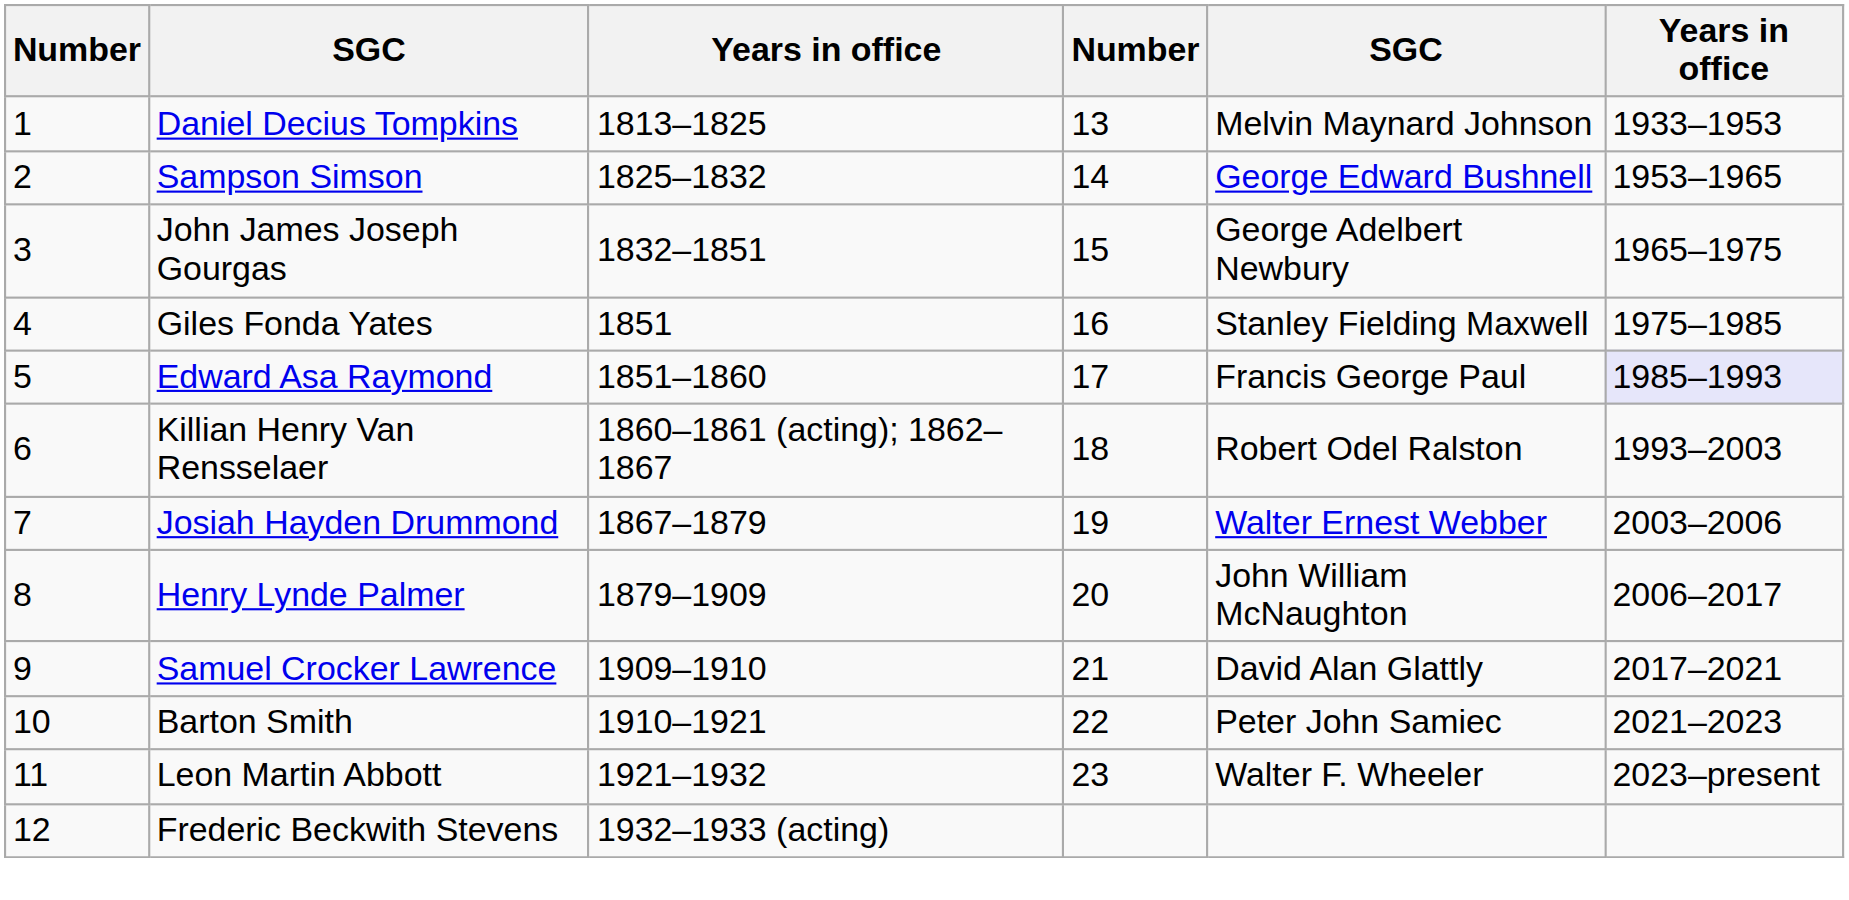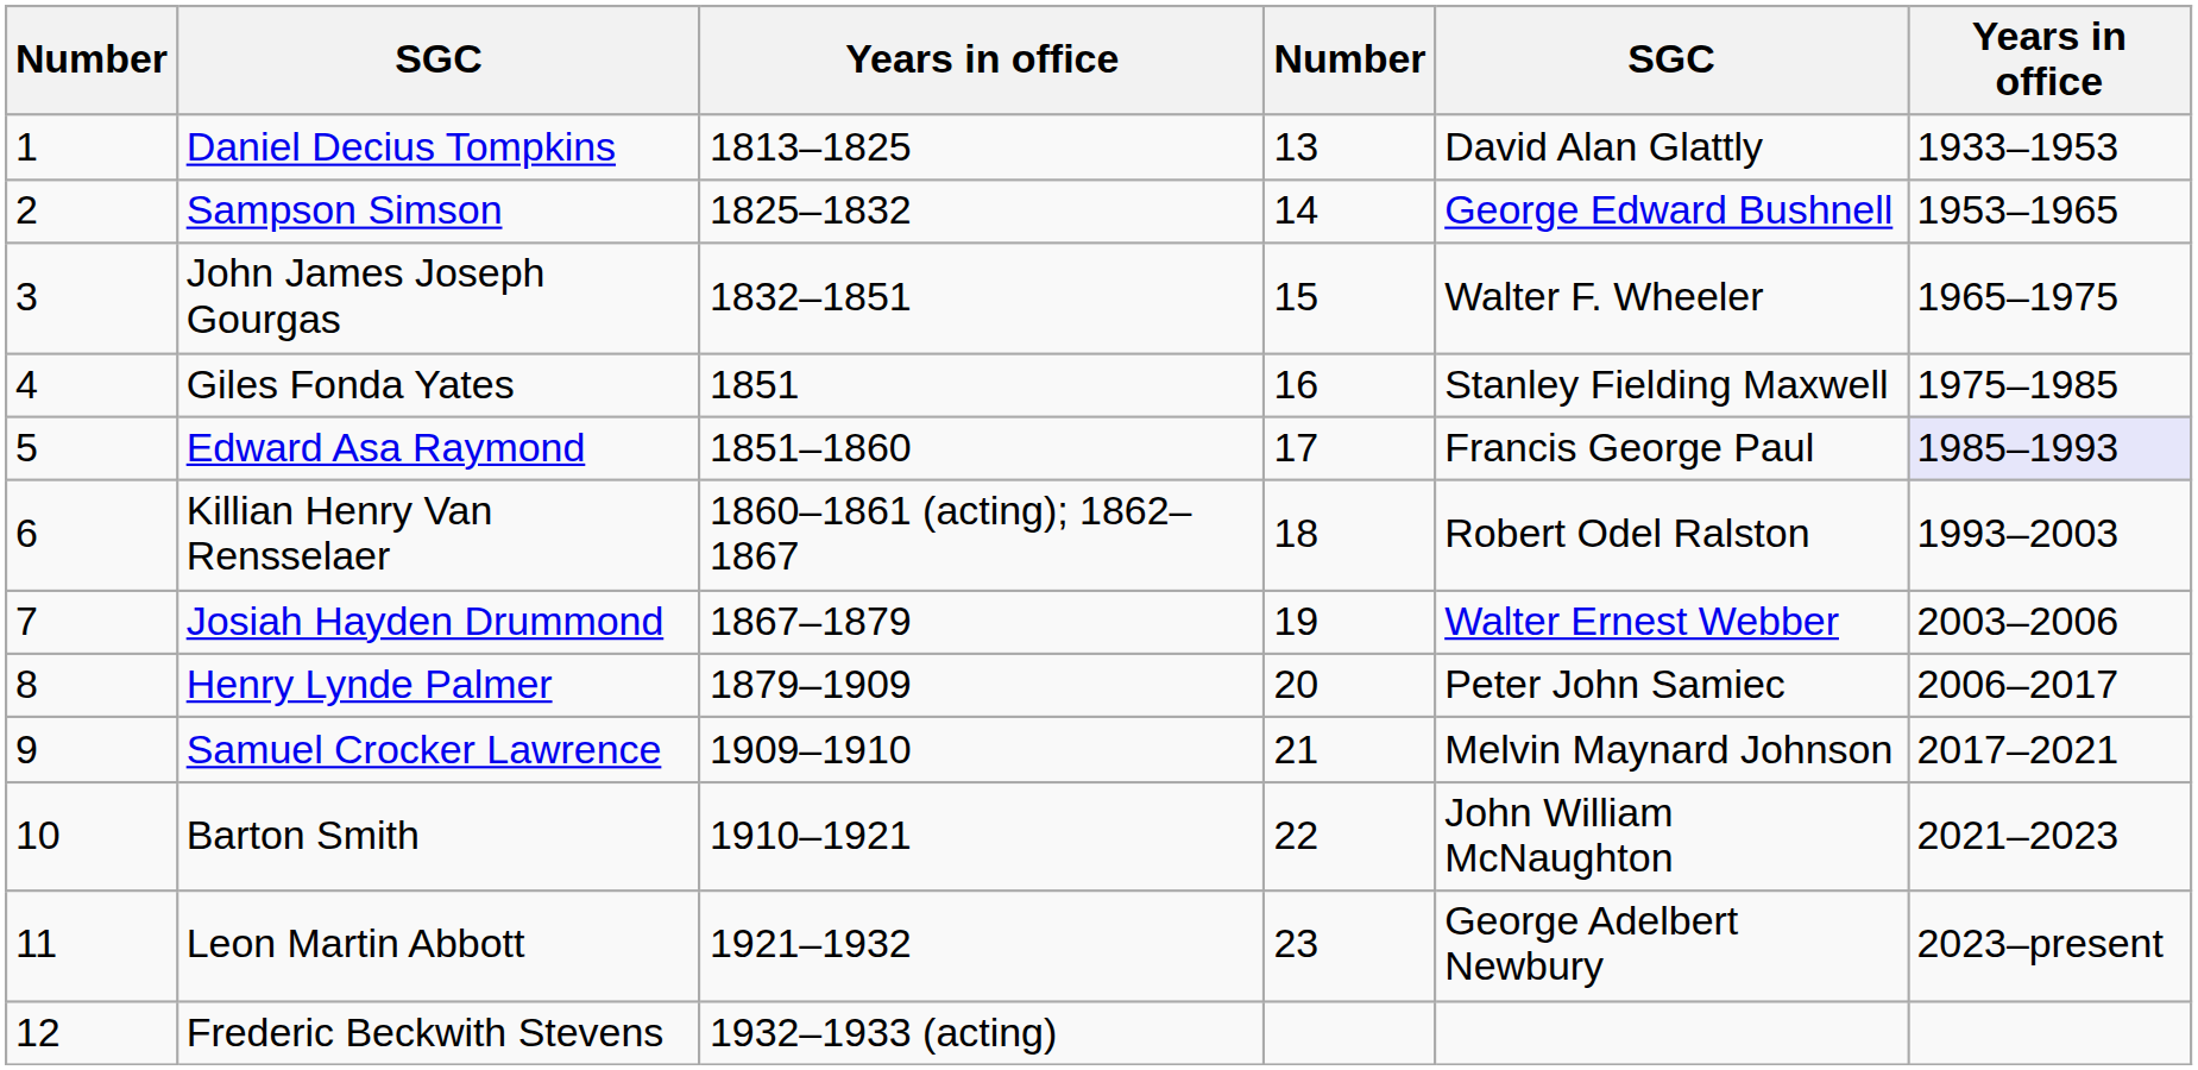Daniel Decius Tompkins | column 5: Melvin Maynard Johnson -> David Alan Glattly
John James Joseph Gourgas | column 5: George Adelbert Newbury -> Walter F. Wheeler
Henry Lynde Palmer | column 5: John William McNaughton -> Peter John Samiec
Samuel Crocker Lawrence | column 5: David Alan Glattly -> Melvin Maynard Johnson
Barton Smith | column 5: Peter John Samiec -> John William McNaughton
Leon Martin Abbott | column 5: Walter F. Wheeler -> George Adelbert Newbury
